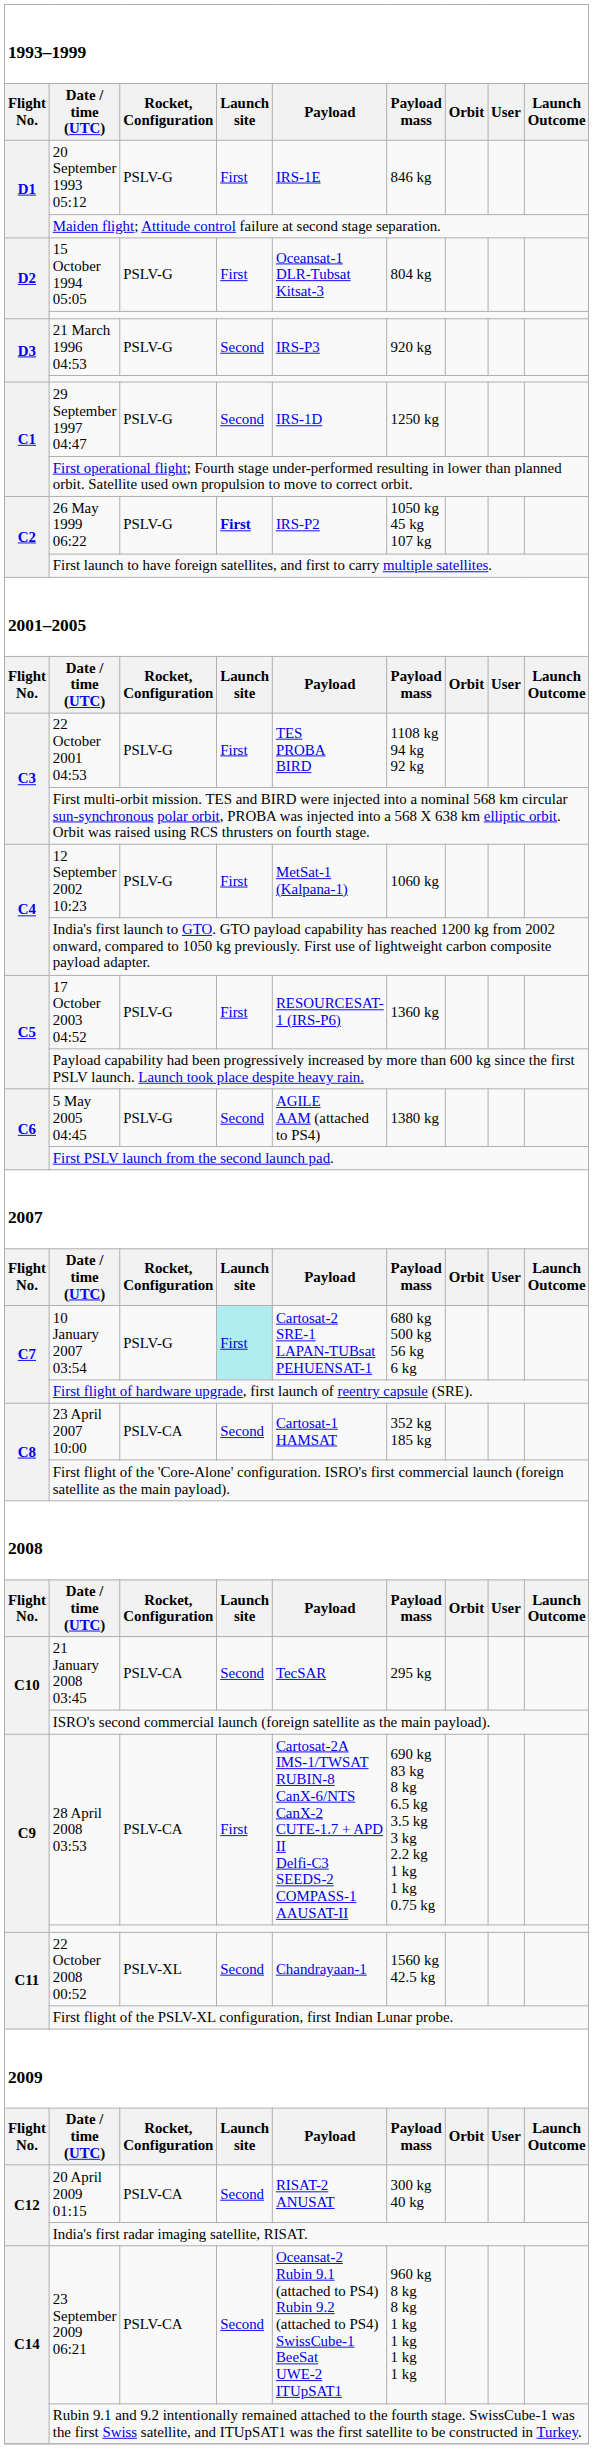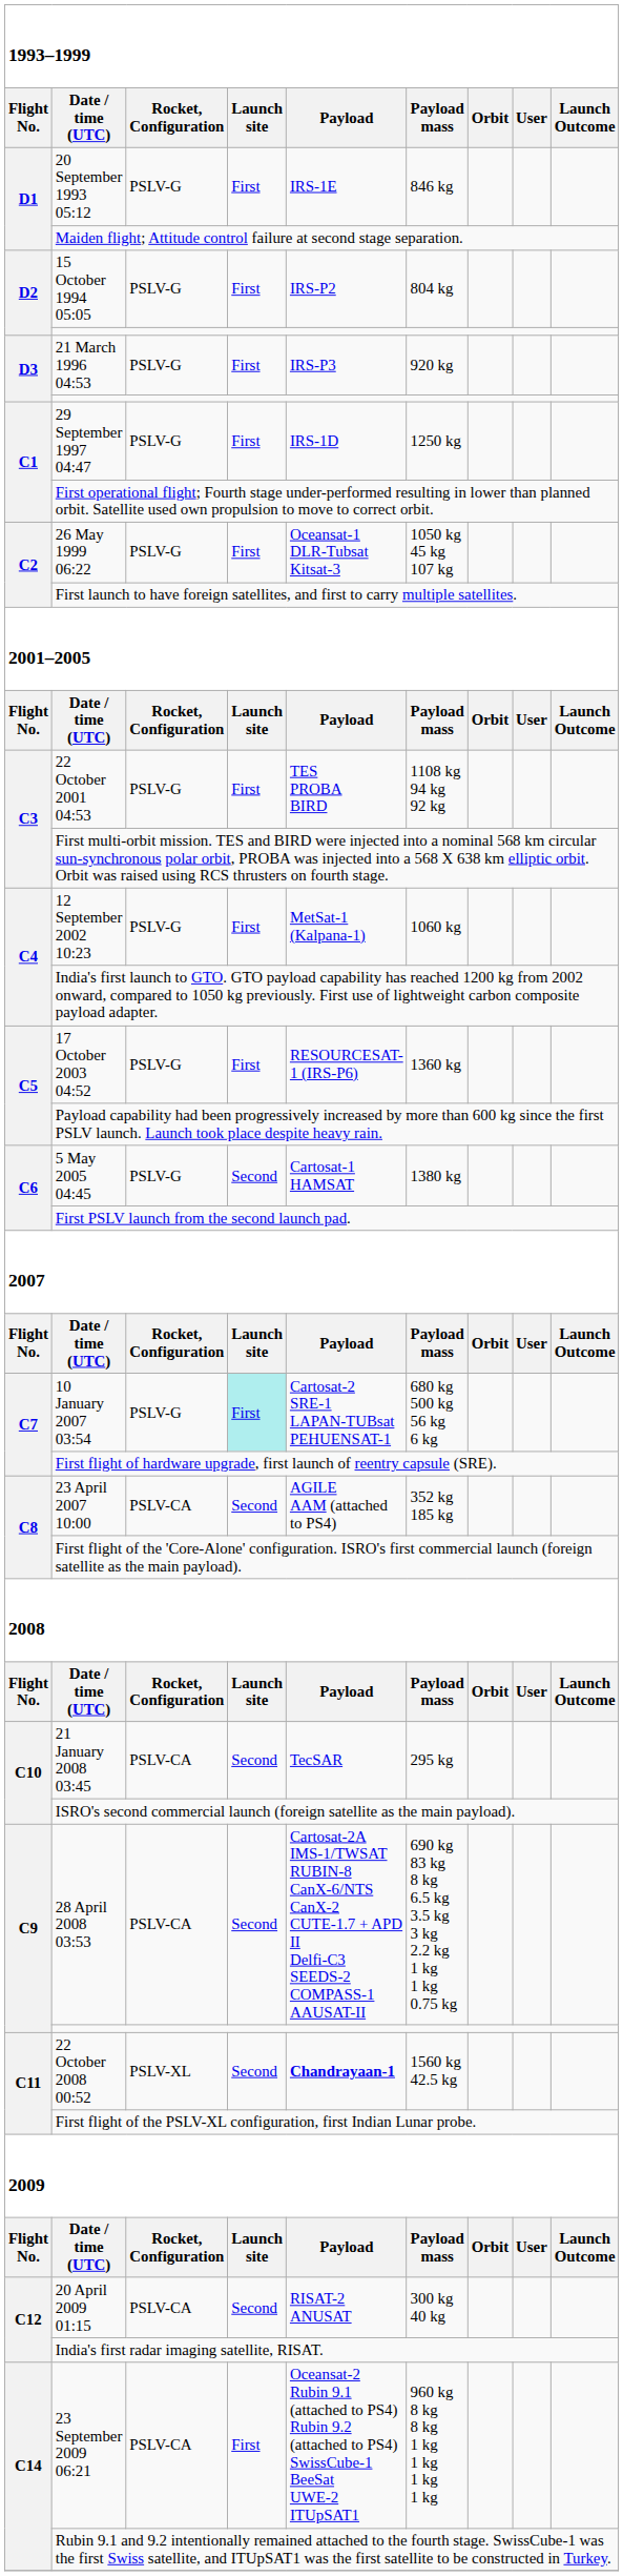15 October 1994 05:05 | column 5: Oceansat-1 DLR-Tubsat Kitsat-3 -> IRS-P2
21 March 1996 04:53 | column 4: Second -> First
29 September 1997 04:47 | column 4: Second -> First
26 May 1999 06:22 | column 4: bold -> normal
26 May 1999 06:22 | column 5: IRS-P2 -> Oceansat-1 DLR-Tubsat Kitsat-3
5 May 2005 04:45 | column 5: AGILE AAM (attached to PS4) -> Cartosat-1 HAMSAT
23 April 2007 10:00 | column 5: Cartosat-1 HAMSAT -> AGILE AAM (attached to PS4)
28 April 2008 03:53 | column 4: First -> Second
22 October 2008 00:52 | column 5: normal -> bold
23 September 2009 06:21 | column 4: Second -> First
